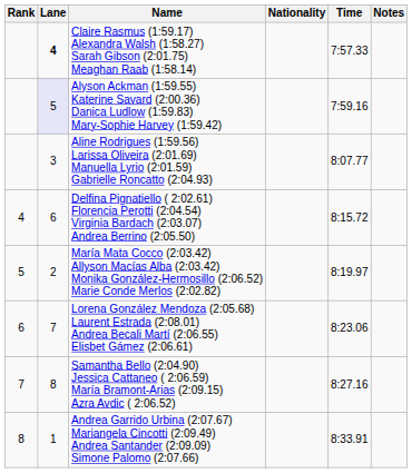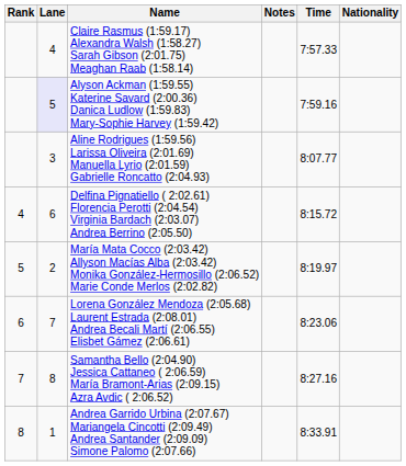columns swapped: Nationality <-> Notes
row 2 | Lane: bold -> normal
